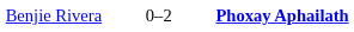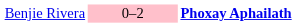Benjie Rivera | column 2: no background -> pink background
